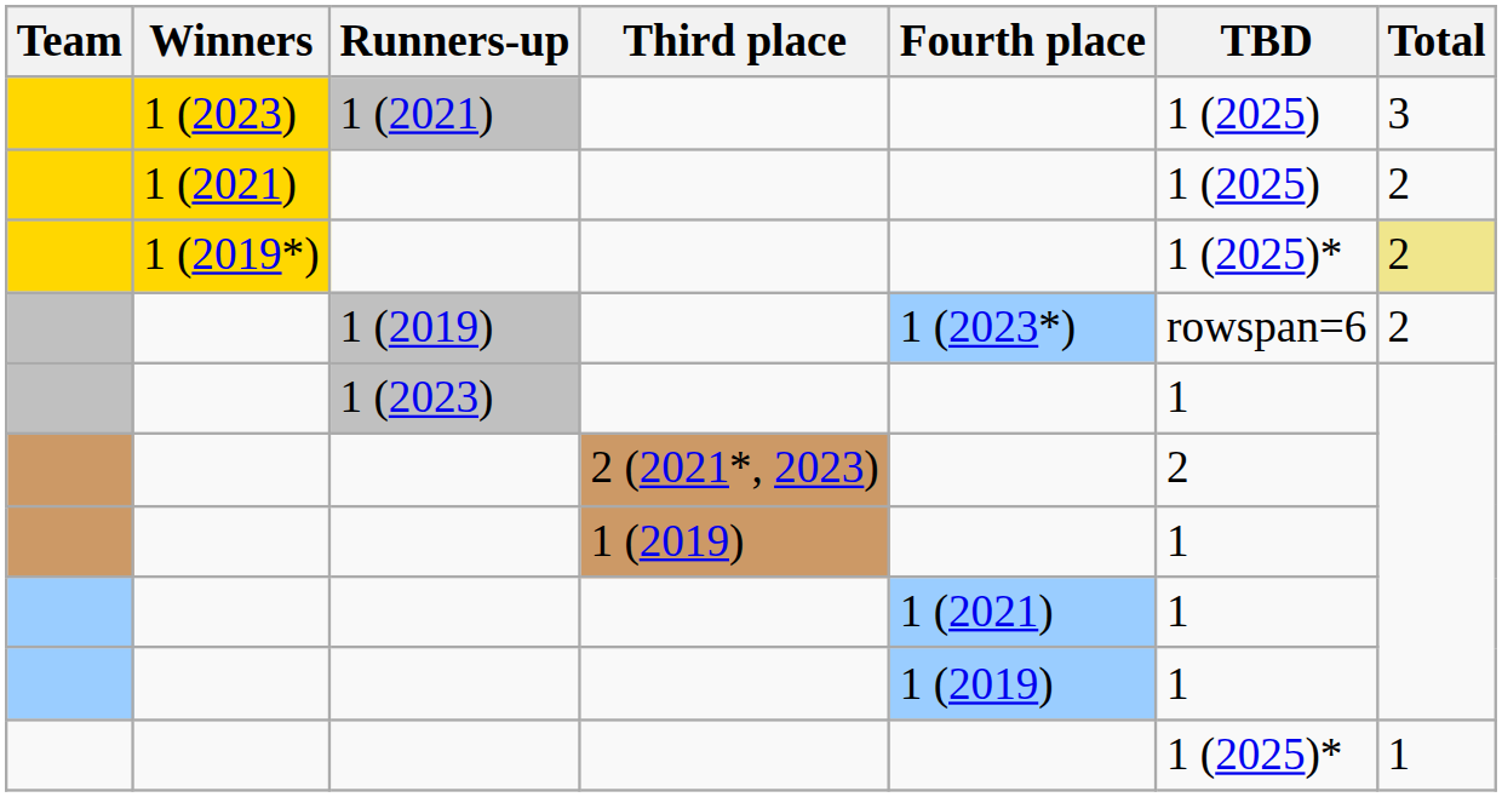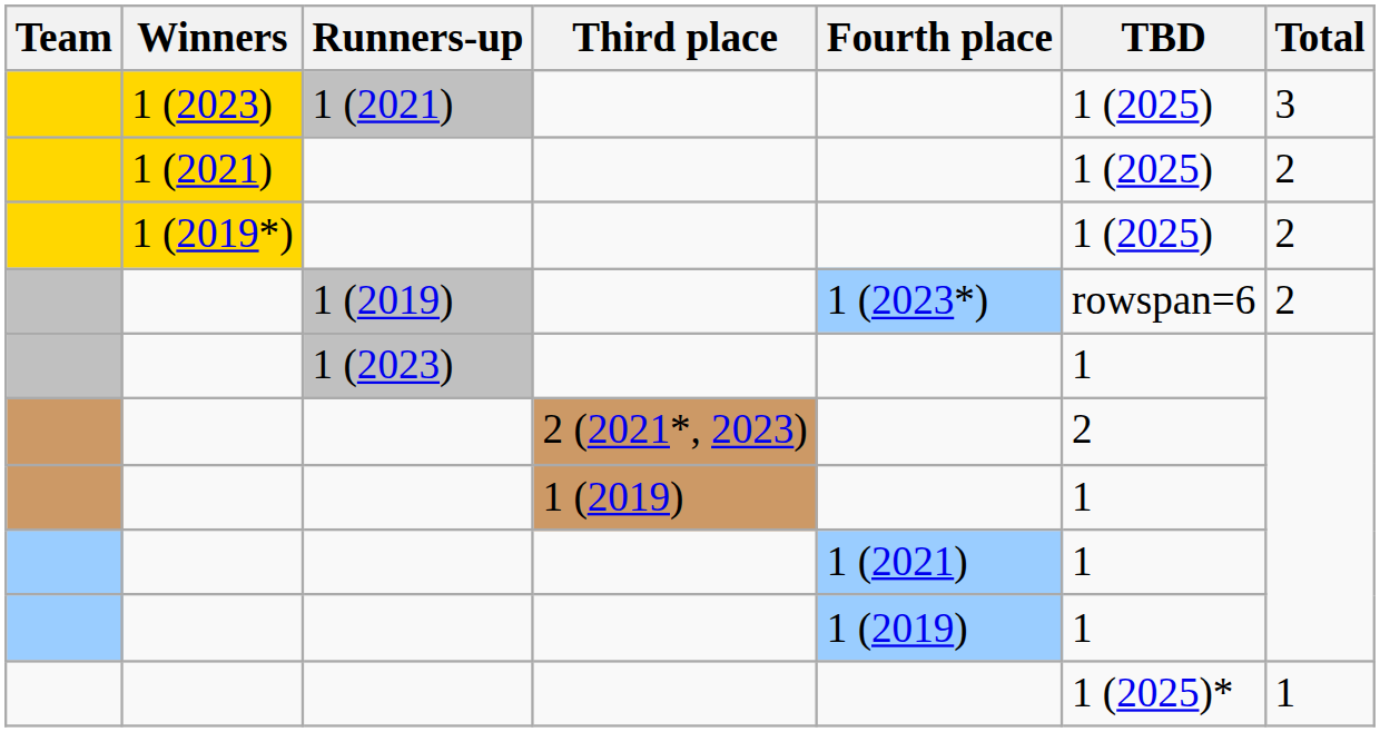1 (2019*) | TBD: 1 (2025)* -> 1 (2025)
1 (2019*) | Total: khaki background -> no background
